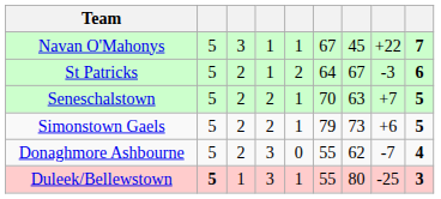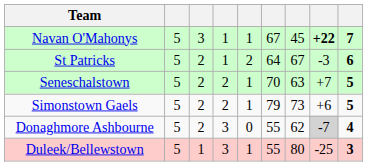Navan O'Mahonys | column 8: normal -> bold
Donaghmore Ashbourne | column 8: no background -> lightgrey background
Duleek/Bellewstown | column 2: bold -> normal
